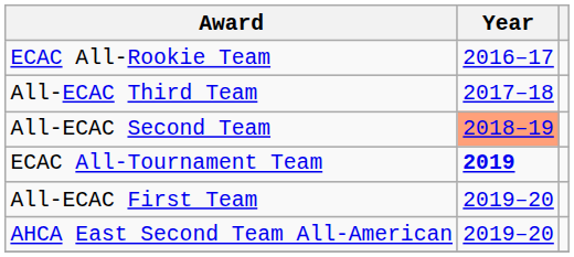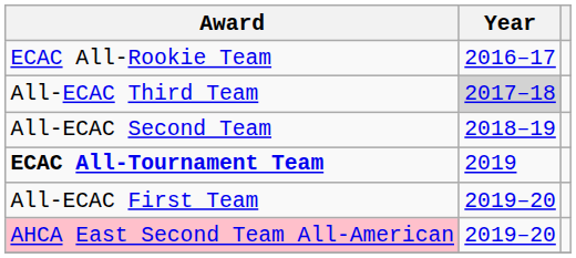row 3 | Year: no background -> lightgrey background
row 4 | Year: lightsalmon background -> no background
row 5 | Award: normal -> bold
row 5 | Year: bold -> normal
row 7 | Award: no background -> pink background
